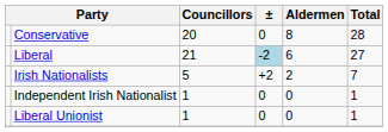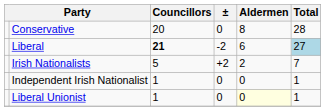Liberal | Councillors: normal -> bold
Liberal | ±: lightblue background -> no background
Liberal | Total: no background -> lightblue background
Liberal Unionist | Aldermen: no background -> lightyellow background
